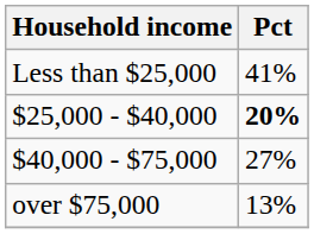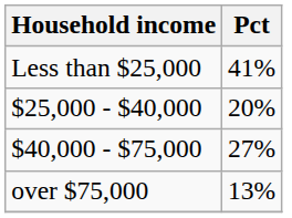$25,000 - $40,000 | Pct: bold -> normal
